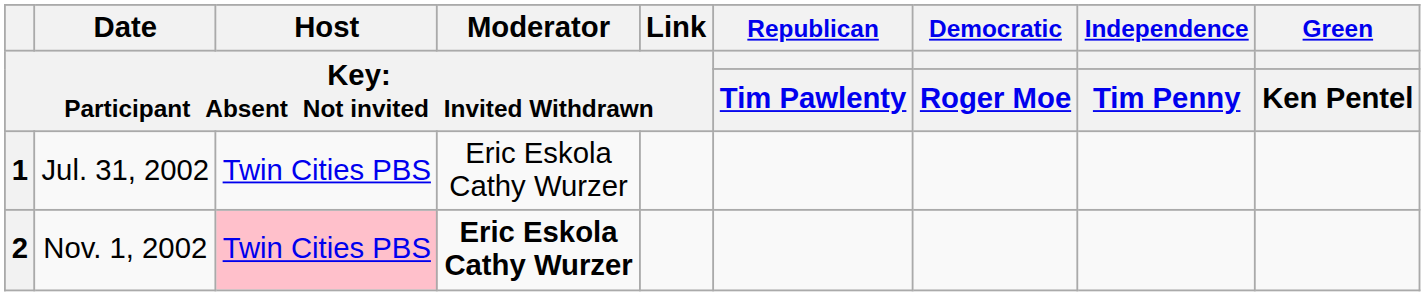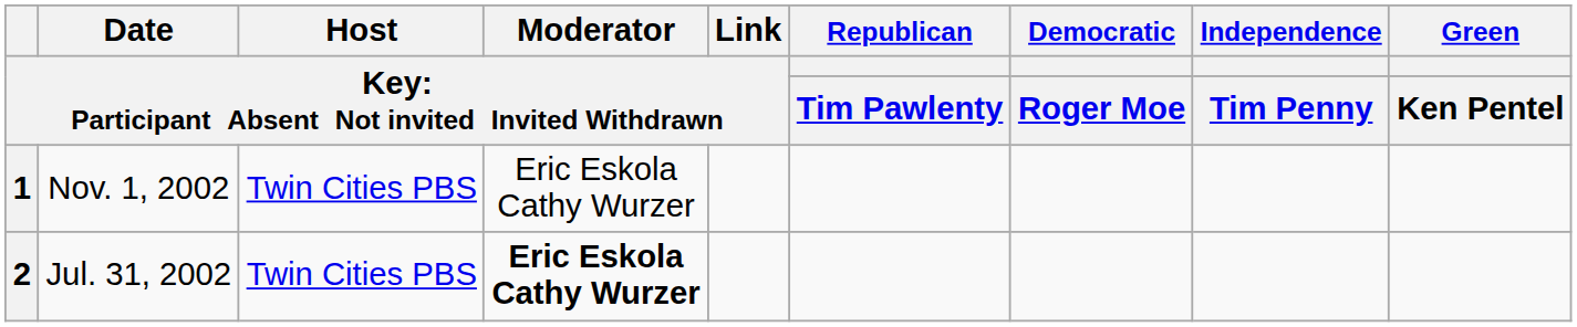1 | column 2: Jul. 31, 2002 -> Nov. 1, 2002
2 | column 2: Nov. 1, 2002 -> Jul. 31, 2002
2 | column 3: pink background -> no background
